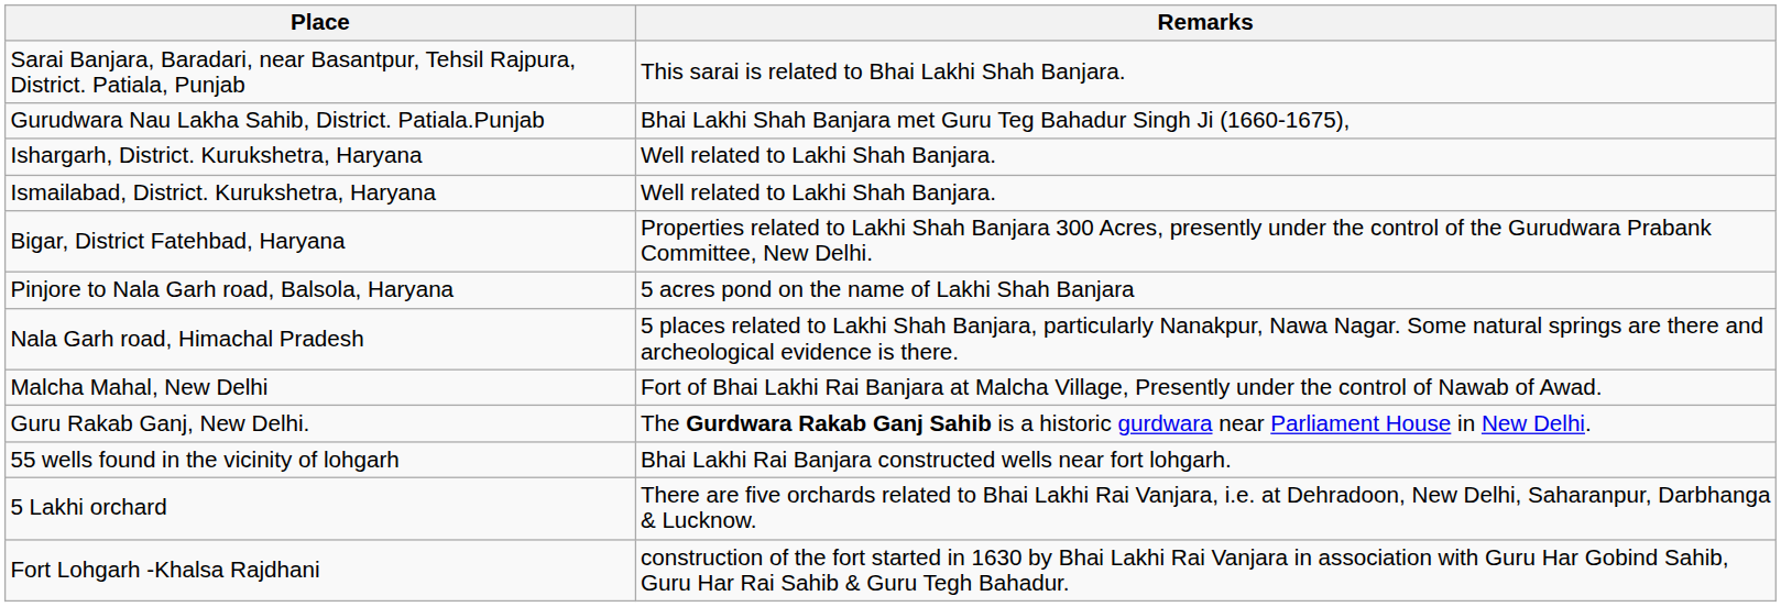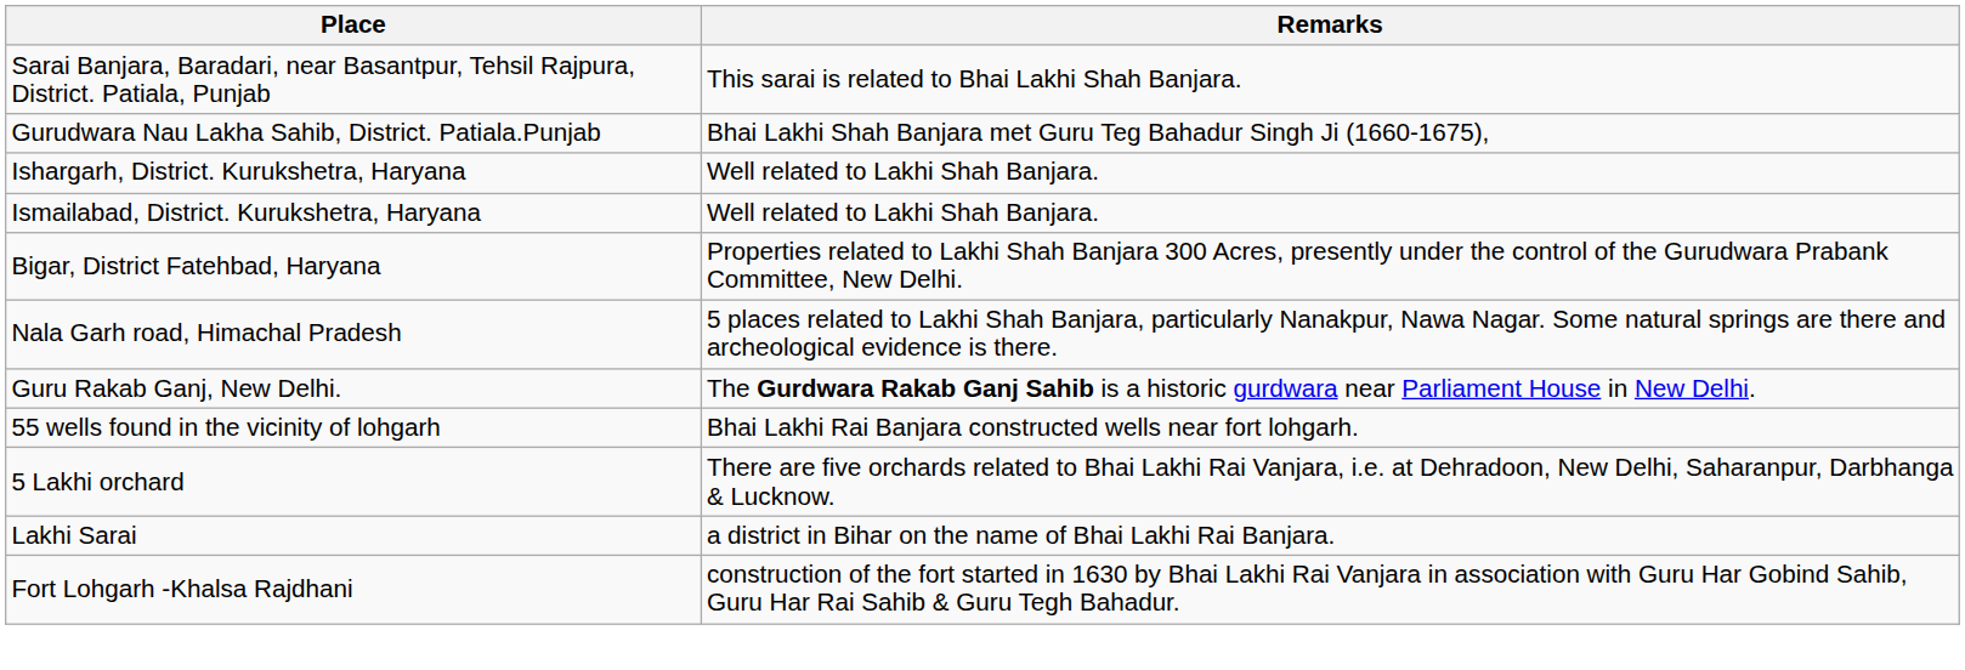- row: Pinjore to Nala Garh road, Balsola, Haryana | 5 acres pond on the name of Lakhi Shah Banjara
- row: Malcha Mahal, New Delhi | Fort of Bhai Lakhi Rai Banjara at Malcha Village, Presently under the control of Nawab of Awad.
+ row: Lakhi Sarai | a district in Bihar on the name of Bhai Lakhi Rai Banjara.
